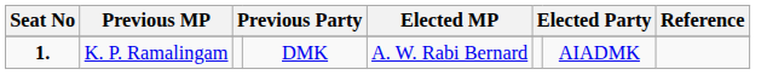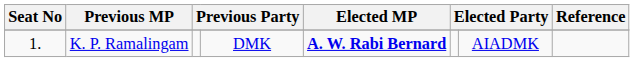K. P. Ramalingam | Seat No: bold -> normal
K. P. Ramalingam | Elected MP: normal -> bold
